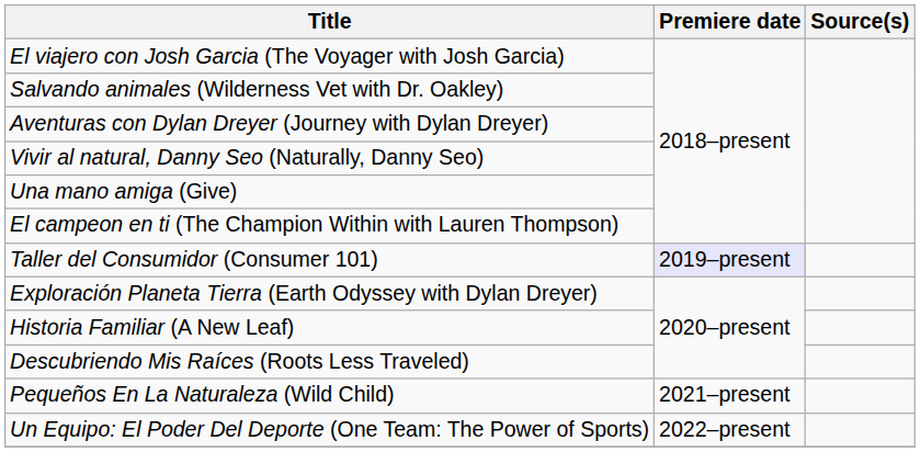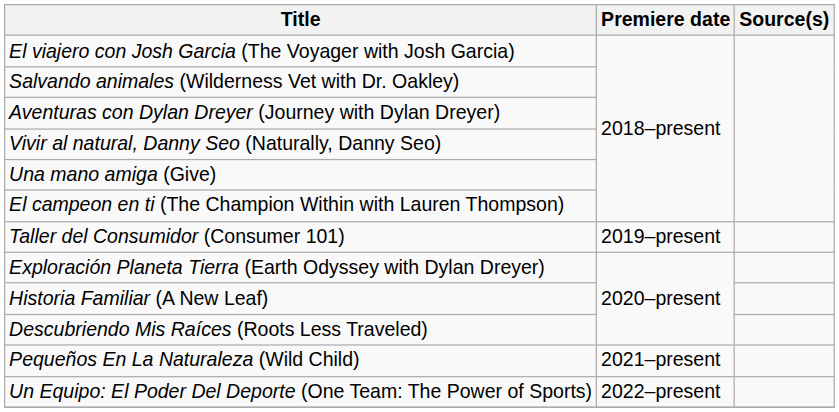Taller del Consumidor (Consumer 101) | Premiere date: lavender background -> no background
